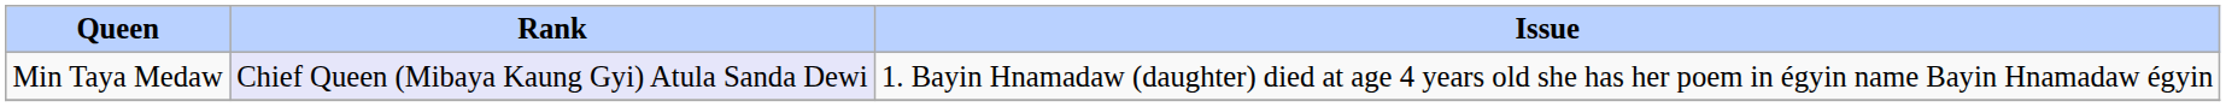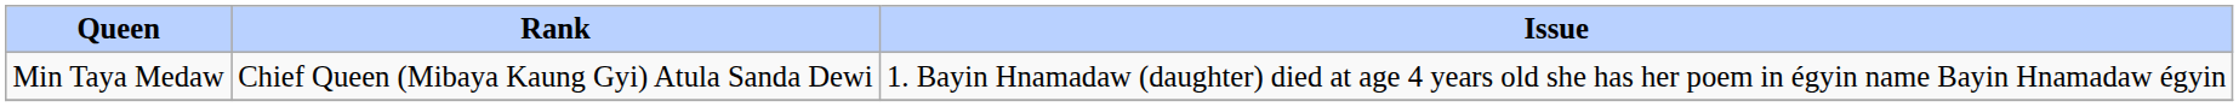Min Taya Medaw | Rank: lavender background -> no background
